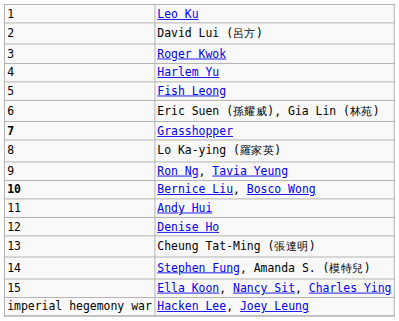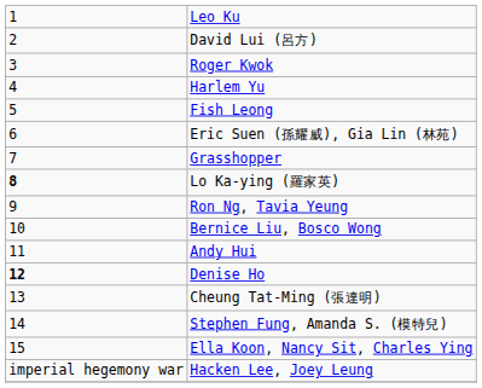Grasshopper | column 1: bold -> normal
Lo Ka-ying (羅家英) | column 1: normal -> bold
Bernice Liu, Bosco Wong | column 1: bold -> normal
Denise Ho | column 1: normal -> bold
